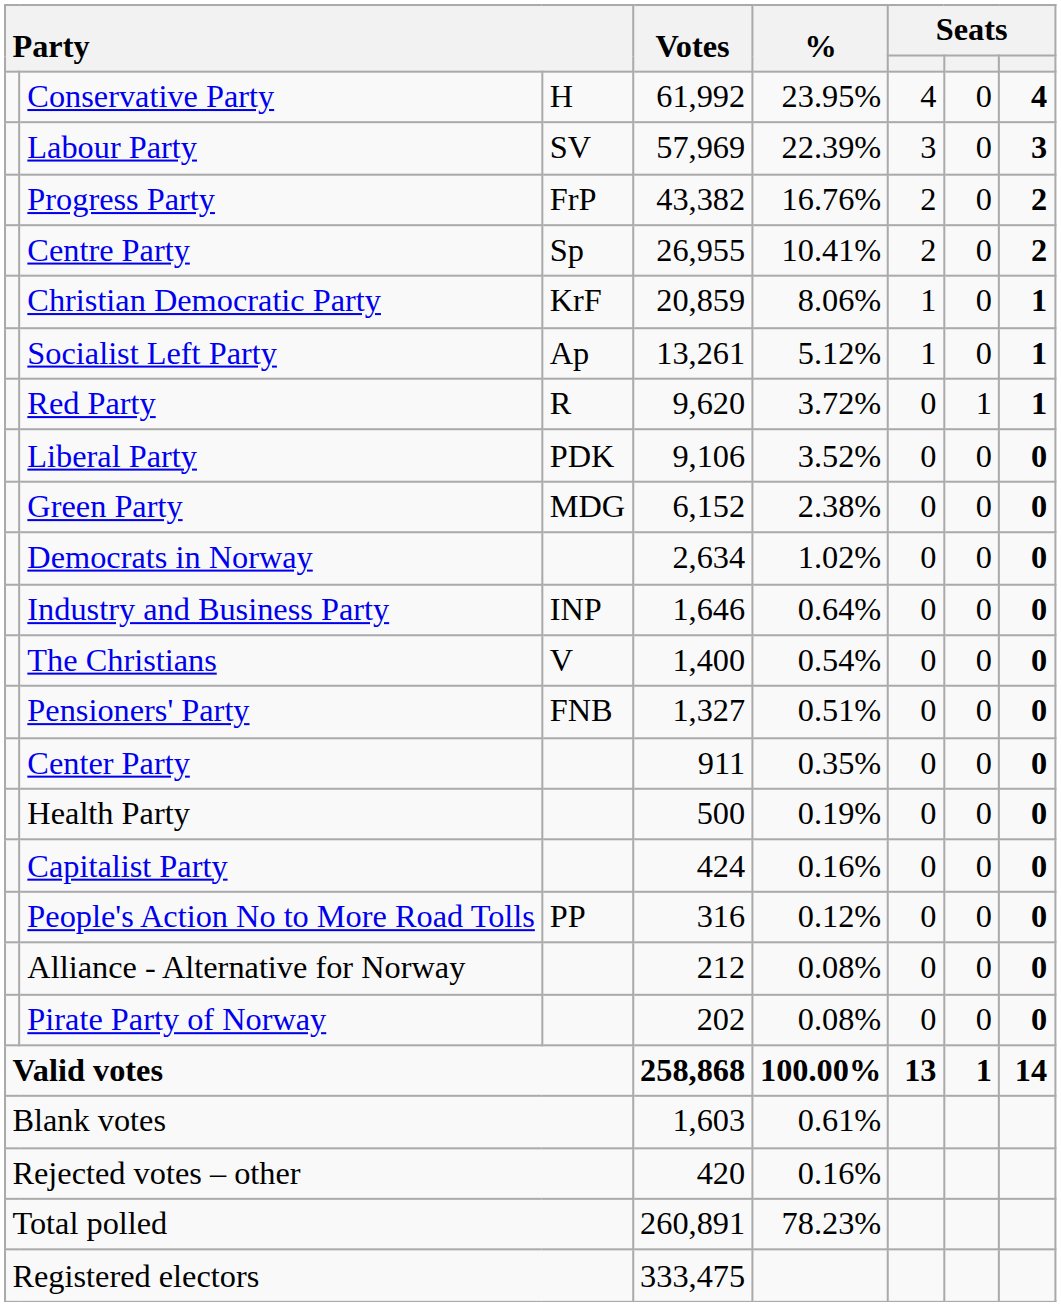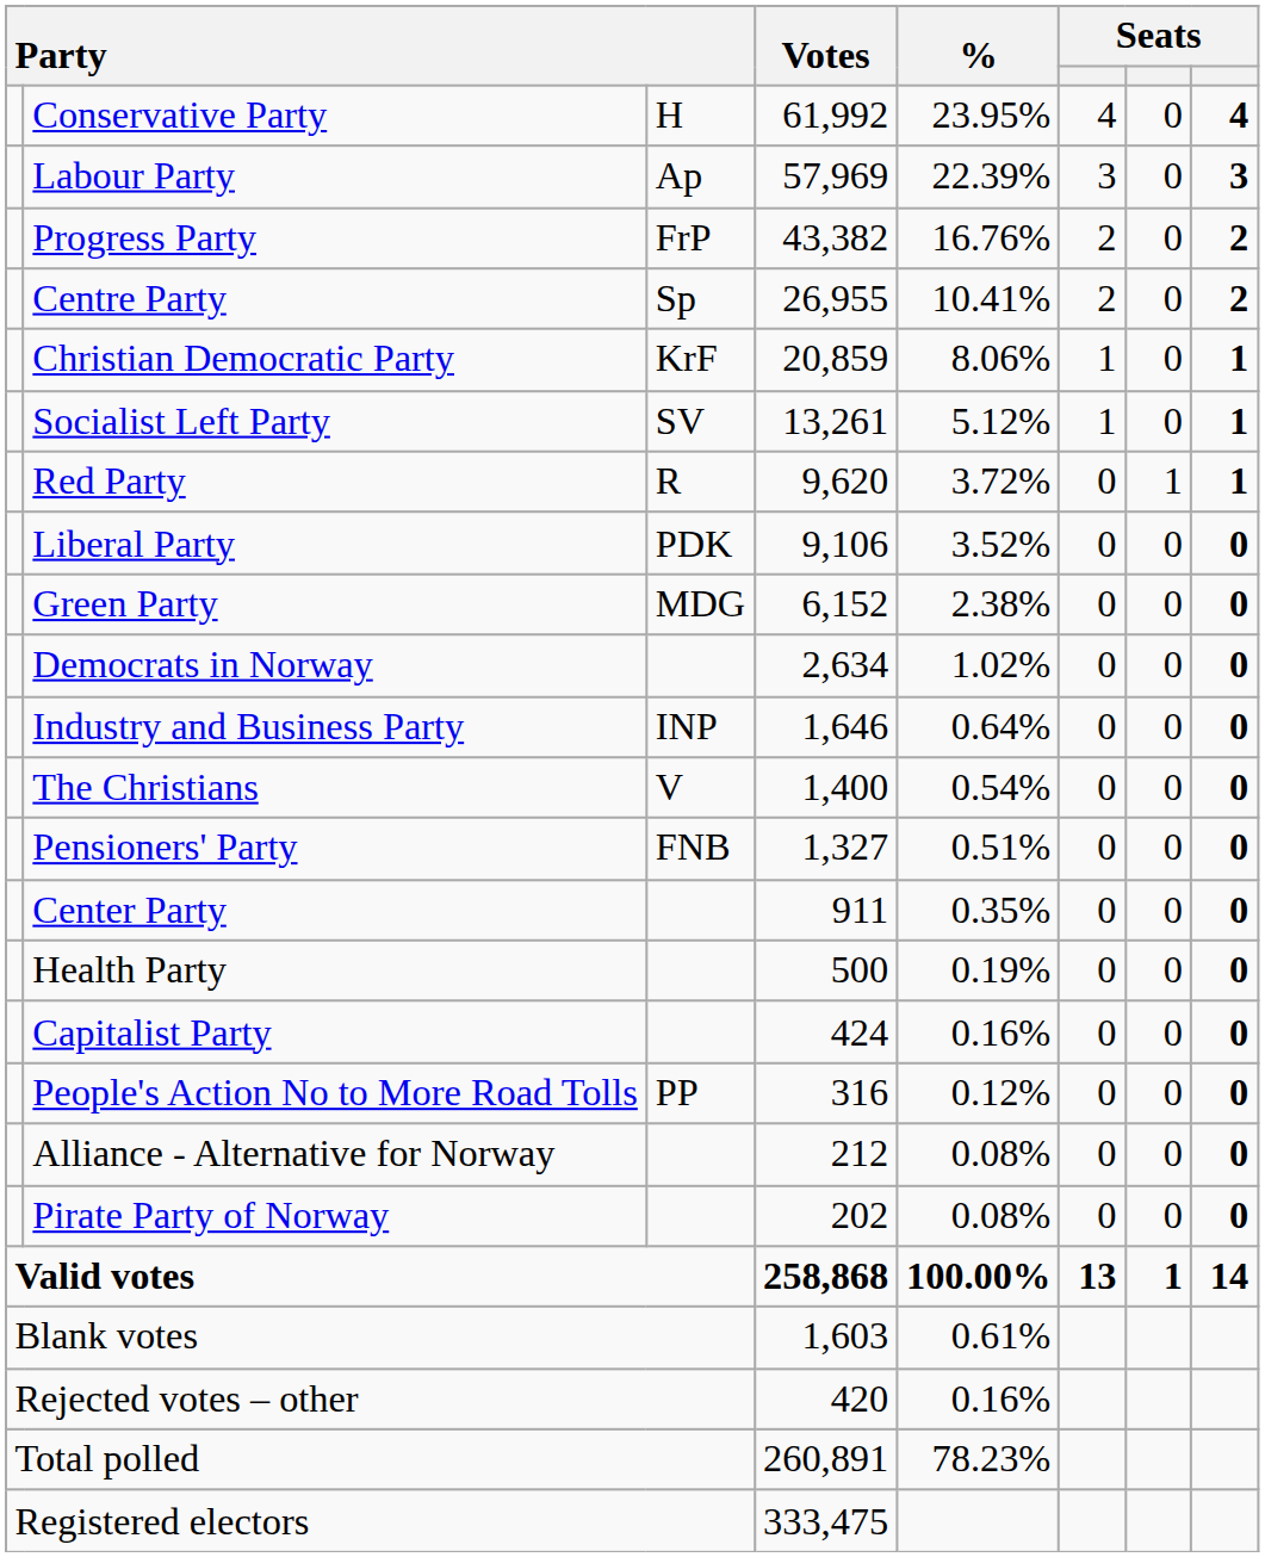Labour Party | column 3: SV -> Ap
Socialist Left Party | column 3: Ap -> SV
